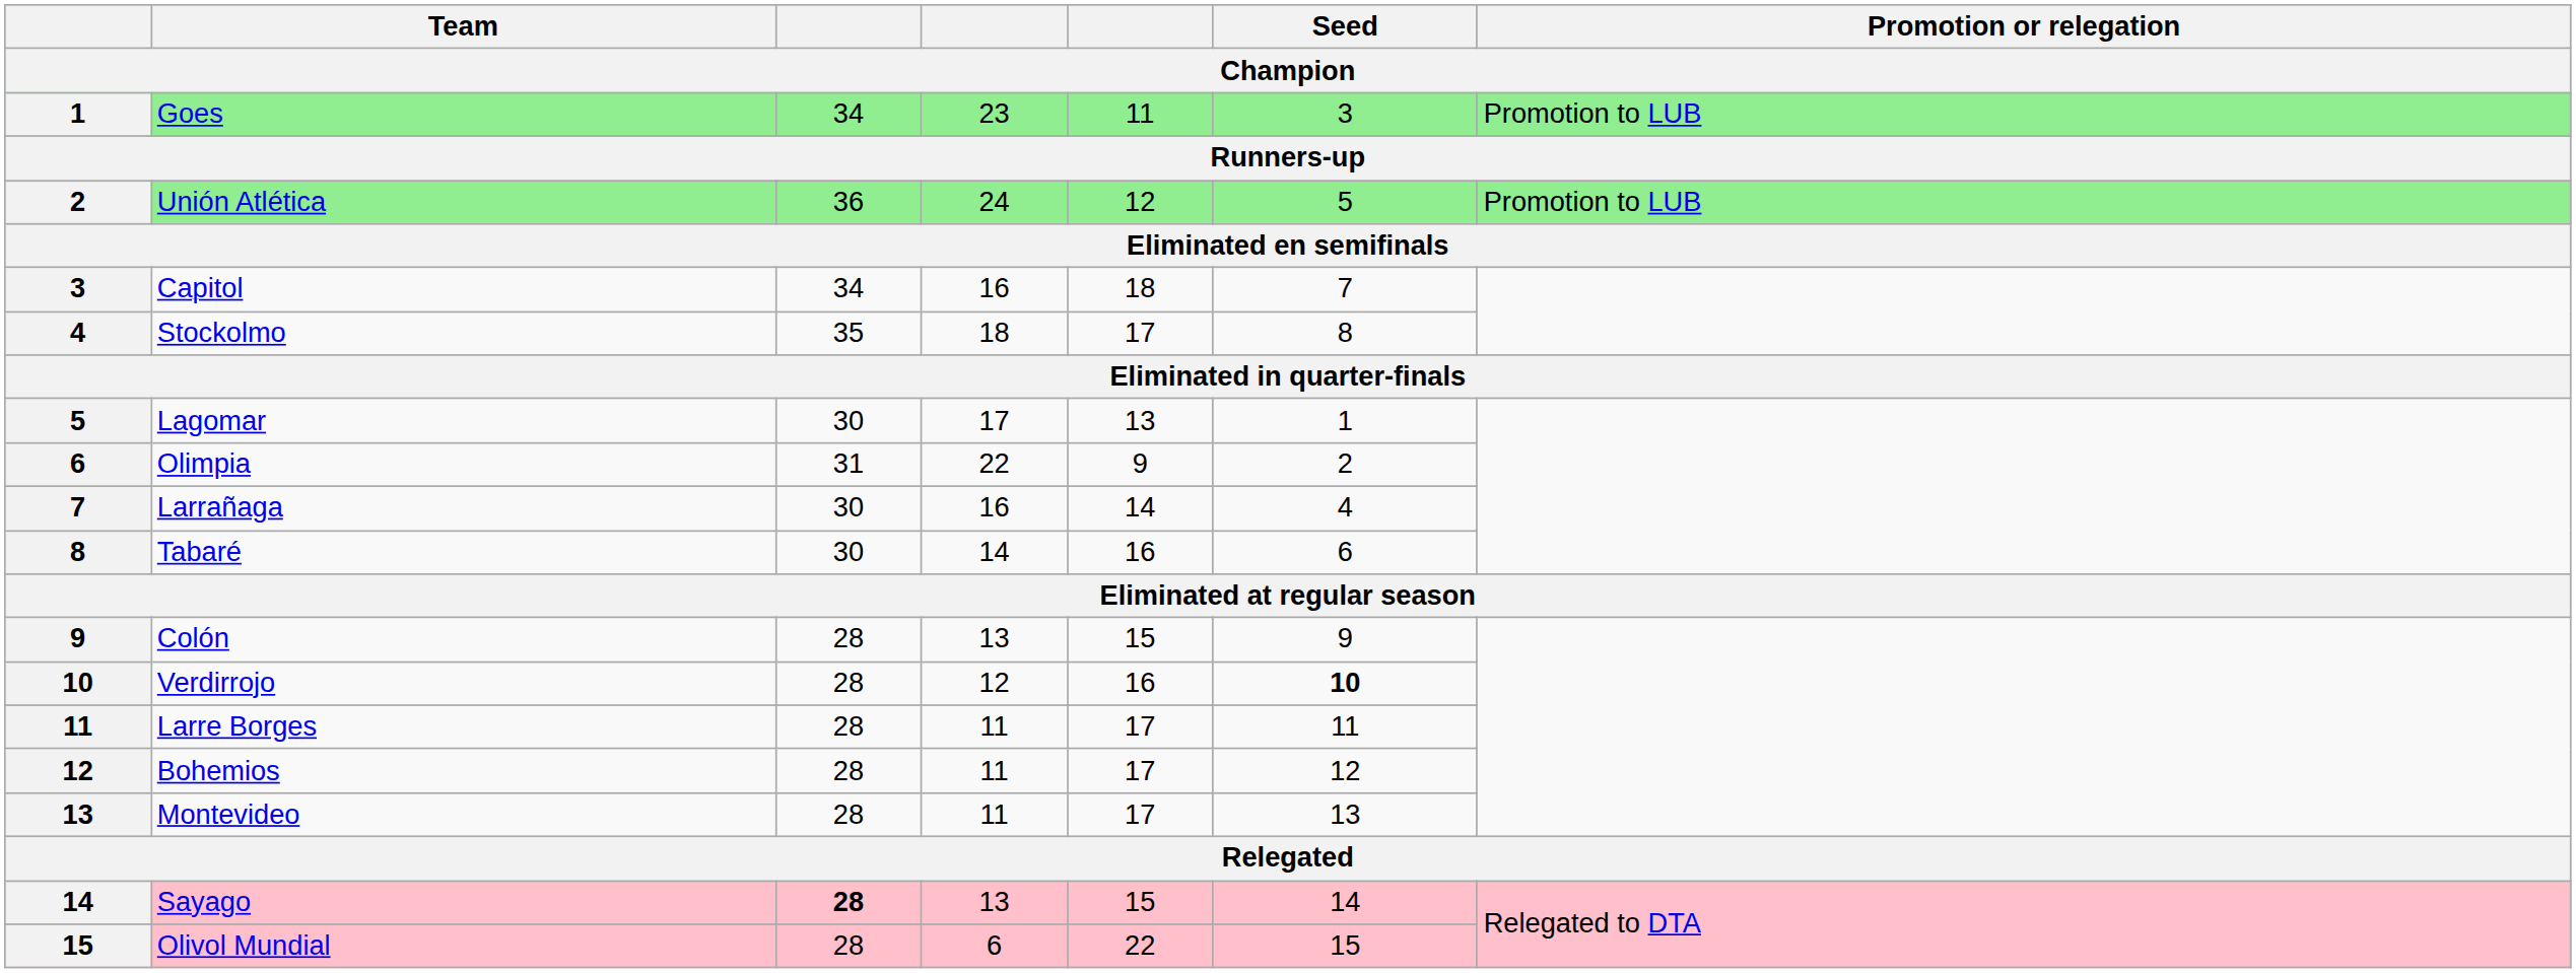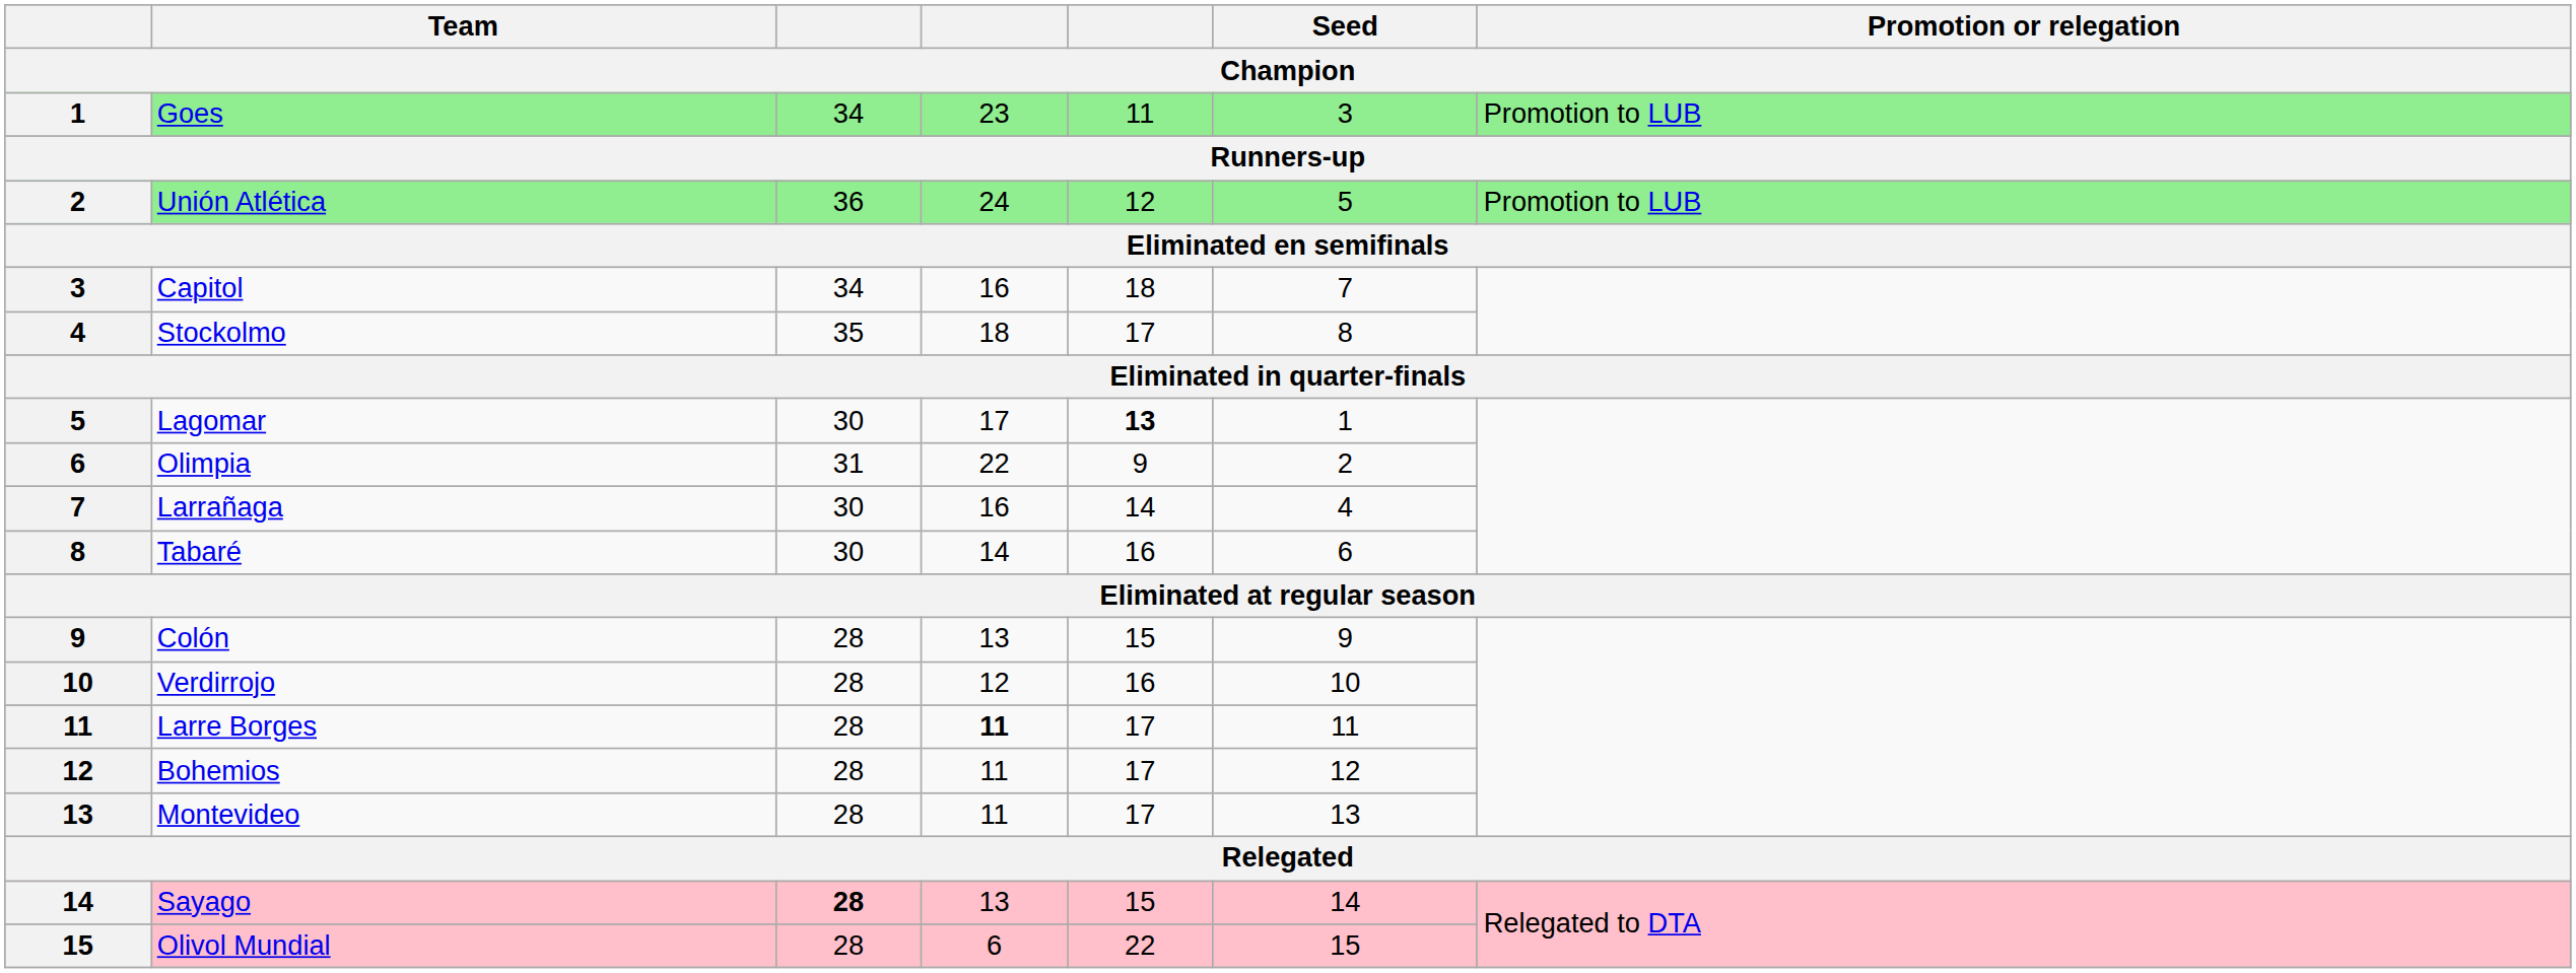Lagomar | column 5: normal -> bold
Verdirrojo | Seed: bold -> normal
Larre Borges | column 4: normal -> bold
